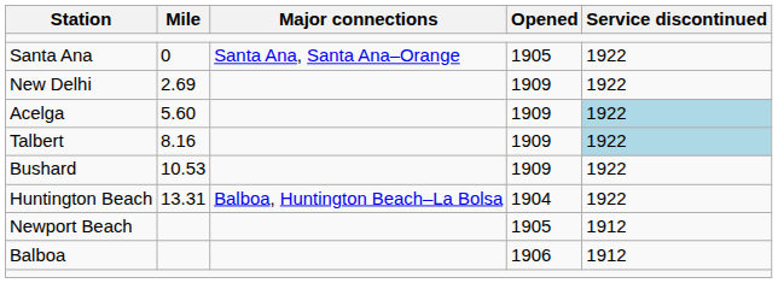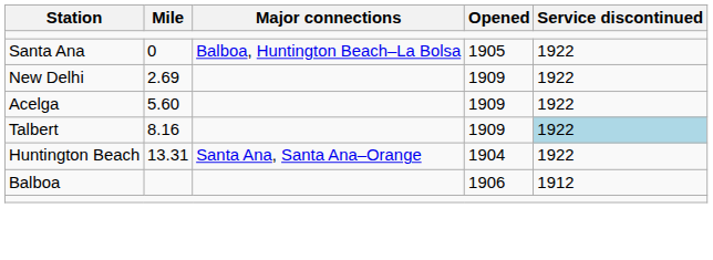Santa Ana | Major connections: Santa Ana, Santa Ana–Orange -> Balboa, Huntington Beach–La Bolsa
Acelga | Service discontinued: lightblue background -> no background
- row: Bushard | 10.53 | 1909 | 1922
Huntington Beach | Major connections: Balboa, Huntington Beach–La Bolsa -> Santa Ana, Santa Ana–Orange
- row: Newport Beach | 1905 | 1912
